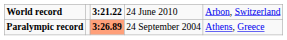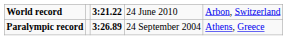Paralympic record | column 3: lightsalmon background -> no background
